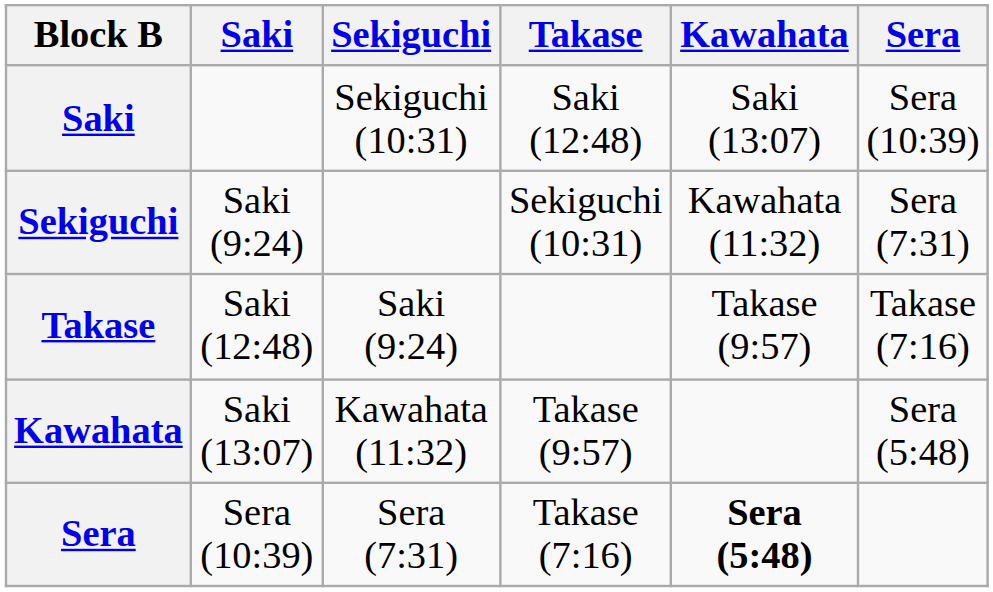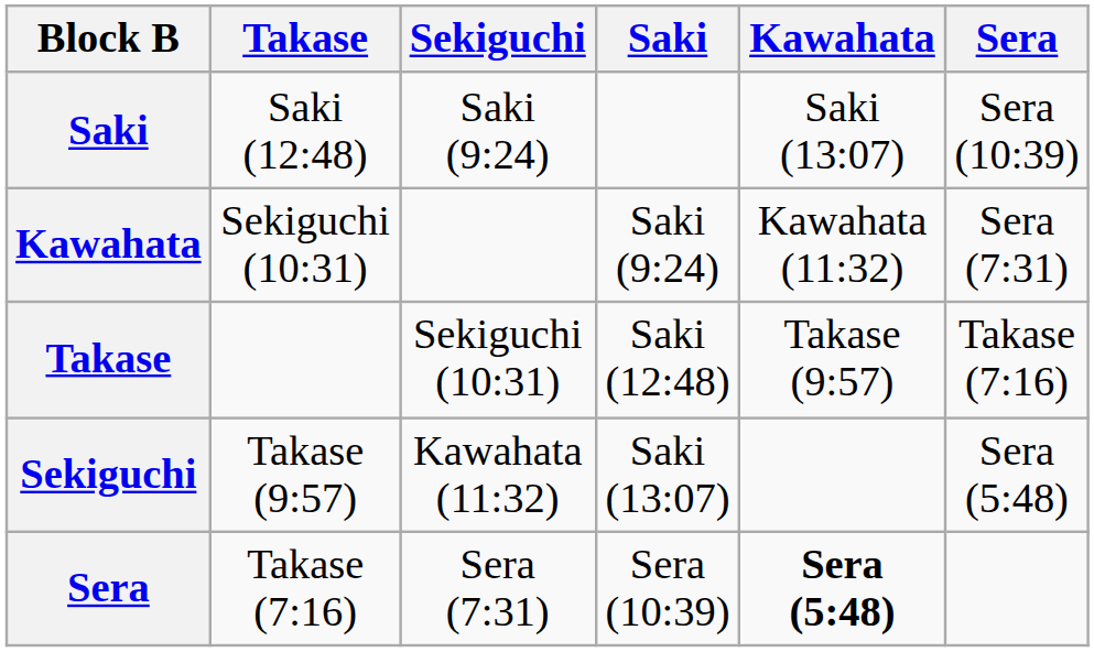columns swapped: Saki <-> Takase
row 2 | Sekiguchi: Sekiguchi (10:31) -> Saki (9:24)
row 3 | Block B: Sekiguchi -> Kawahata
row 4 | Sekiguchi: Saki (9:24) -> Sekiguchi (10:31)
row 5 | Block B: Kawahata -> Sekiguchi
